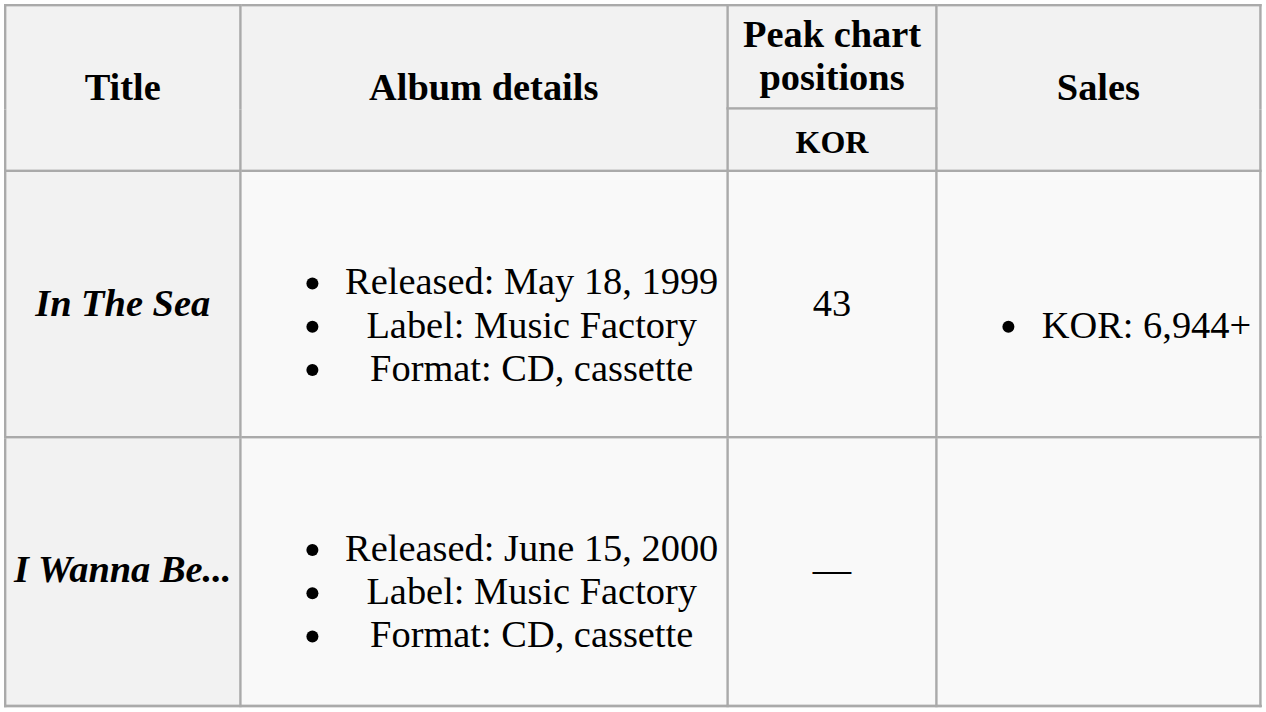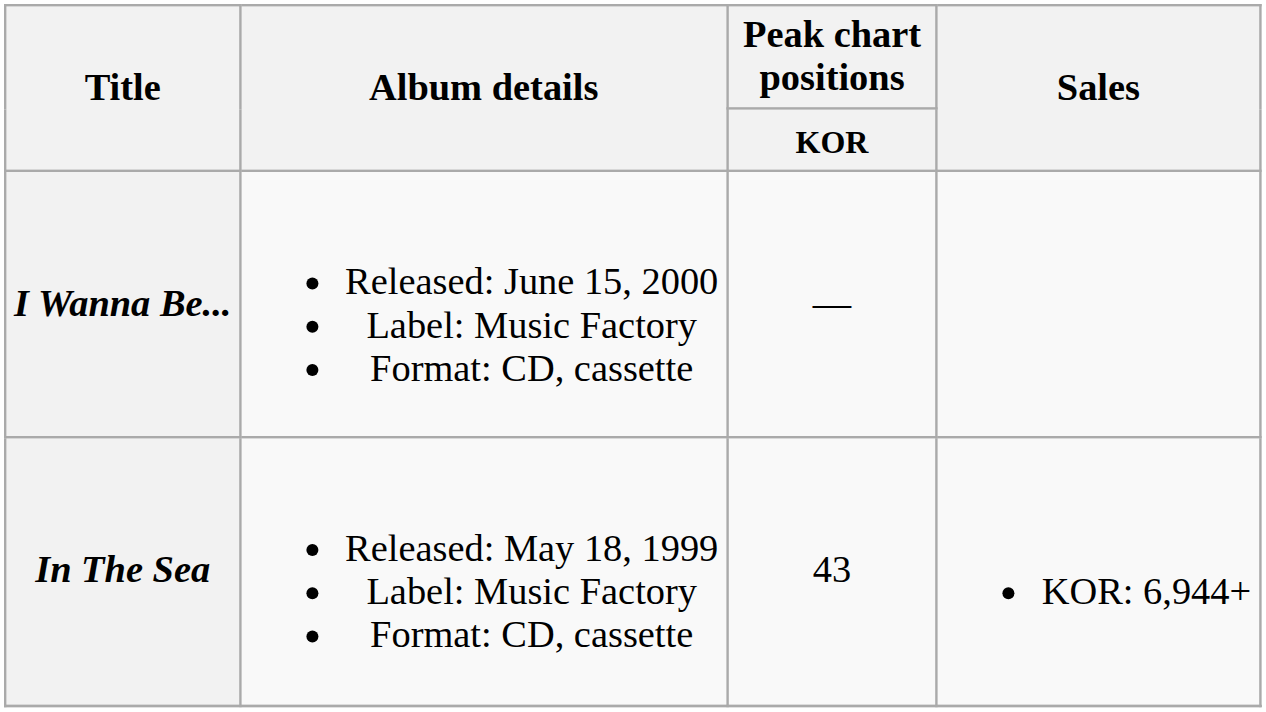rows swapped: In The Sea <-> I Wanna Be...
